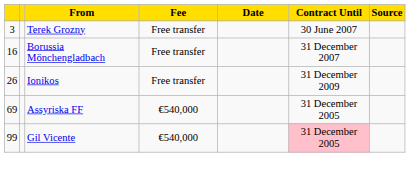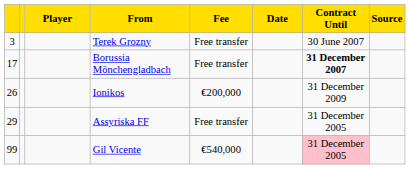+ column: Player
Borussia Mönchengladbach | column 1: 16 -> 17
Borussia Mönchengladbach | Contract Until: normal -> bold
Ionikos | Fee: Free transfer -> €200,000
Assyriska FF | column 1: 69 -> 29
Assyriska FF | Fee: €540,000 -> Free transfer
